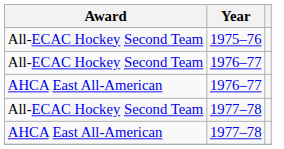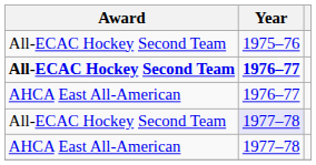row 3 | Award: normal -> bold
row 3 | Year: normal -> bold
row 5 | Year: no background -> lavender background
